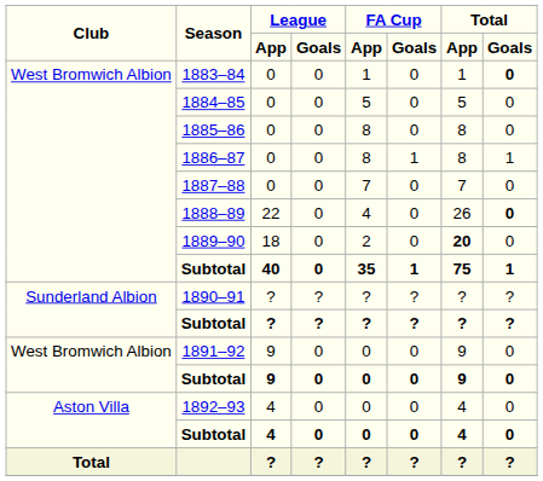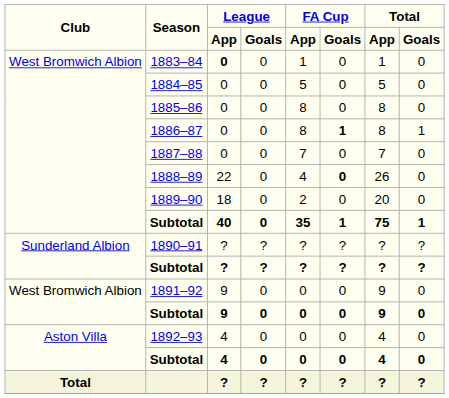1883–84 | League / App: normal -> bold
1883–84 | Total / Goals: bold -> normal
1886–87 | FA Cup / Goals: normal -> bold
1888–89 | FA Cup / Goals: normal -> bold
1888–89 | Total / Goals: bold -> normal
1889–90 | Total / App: bold -> normal
